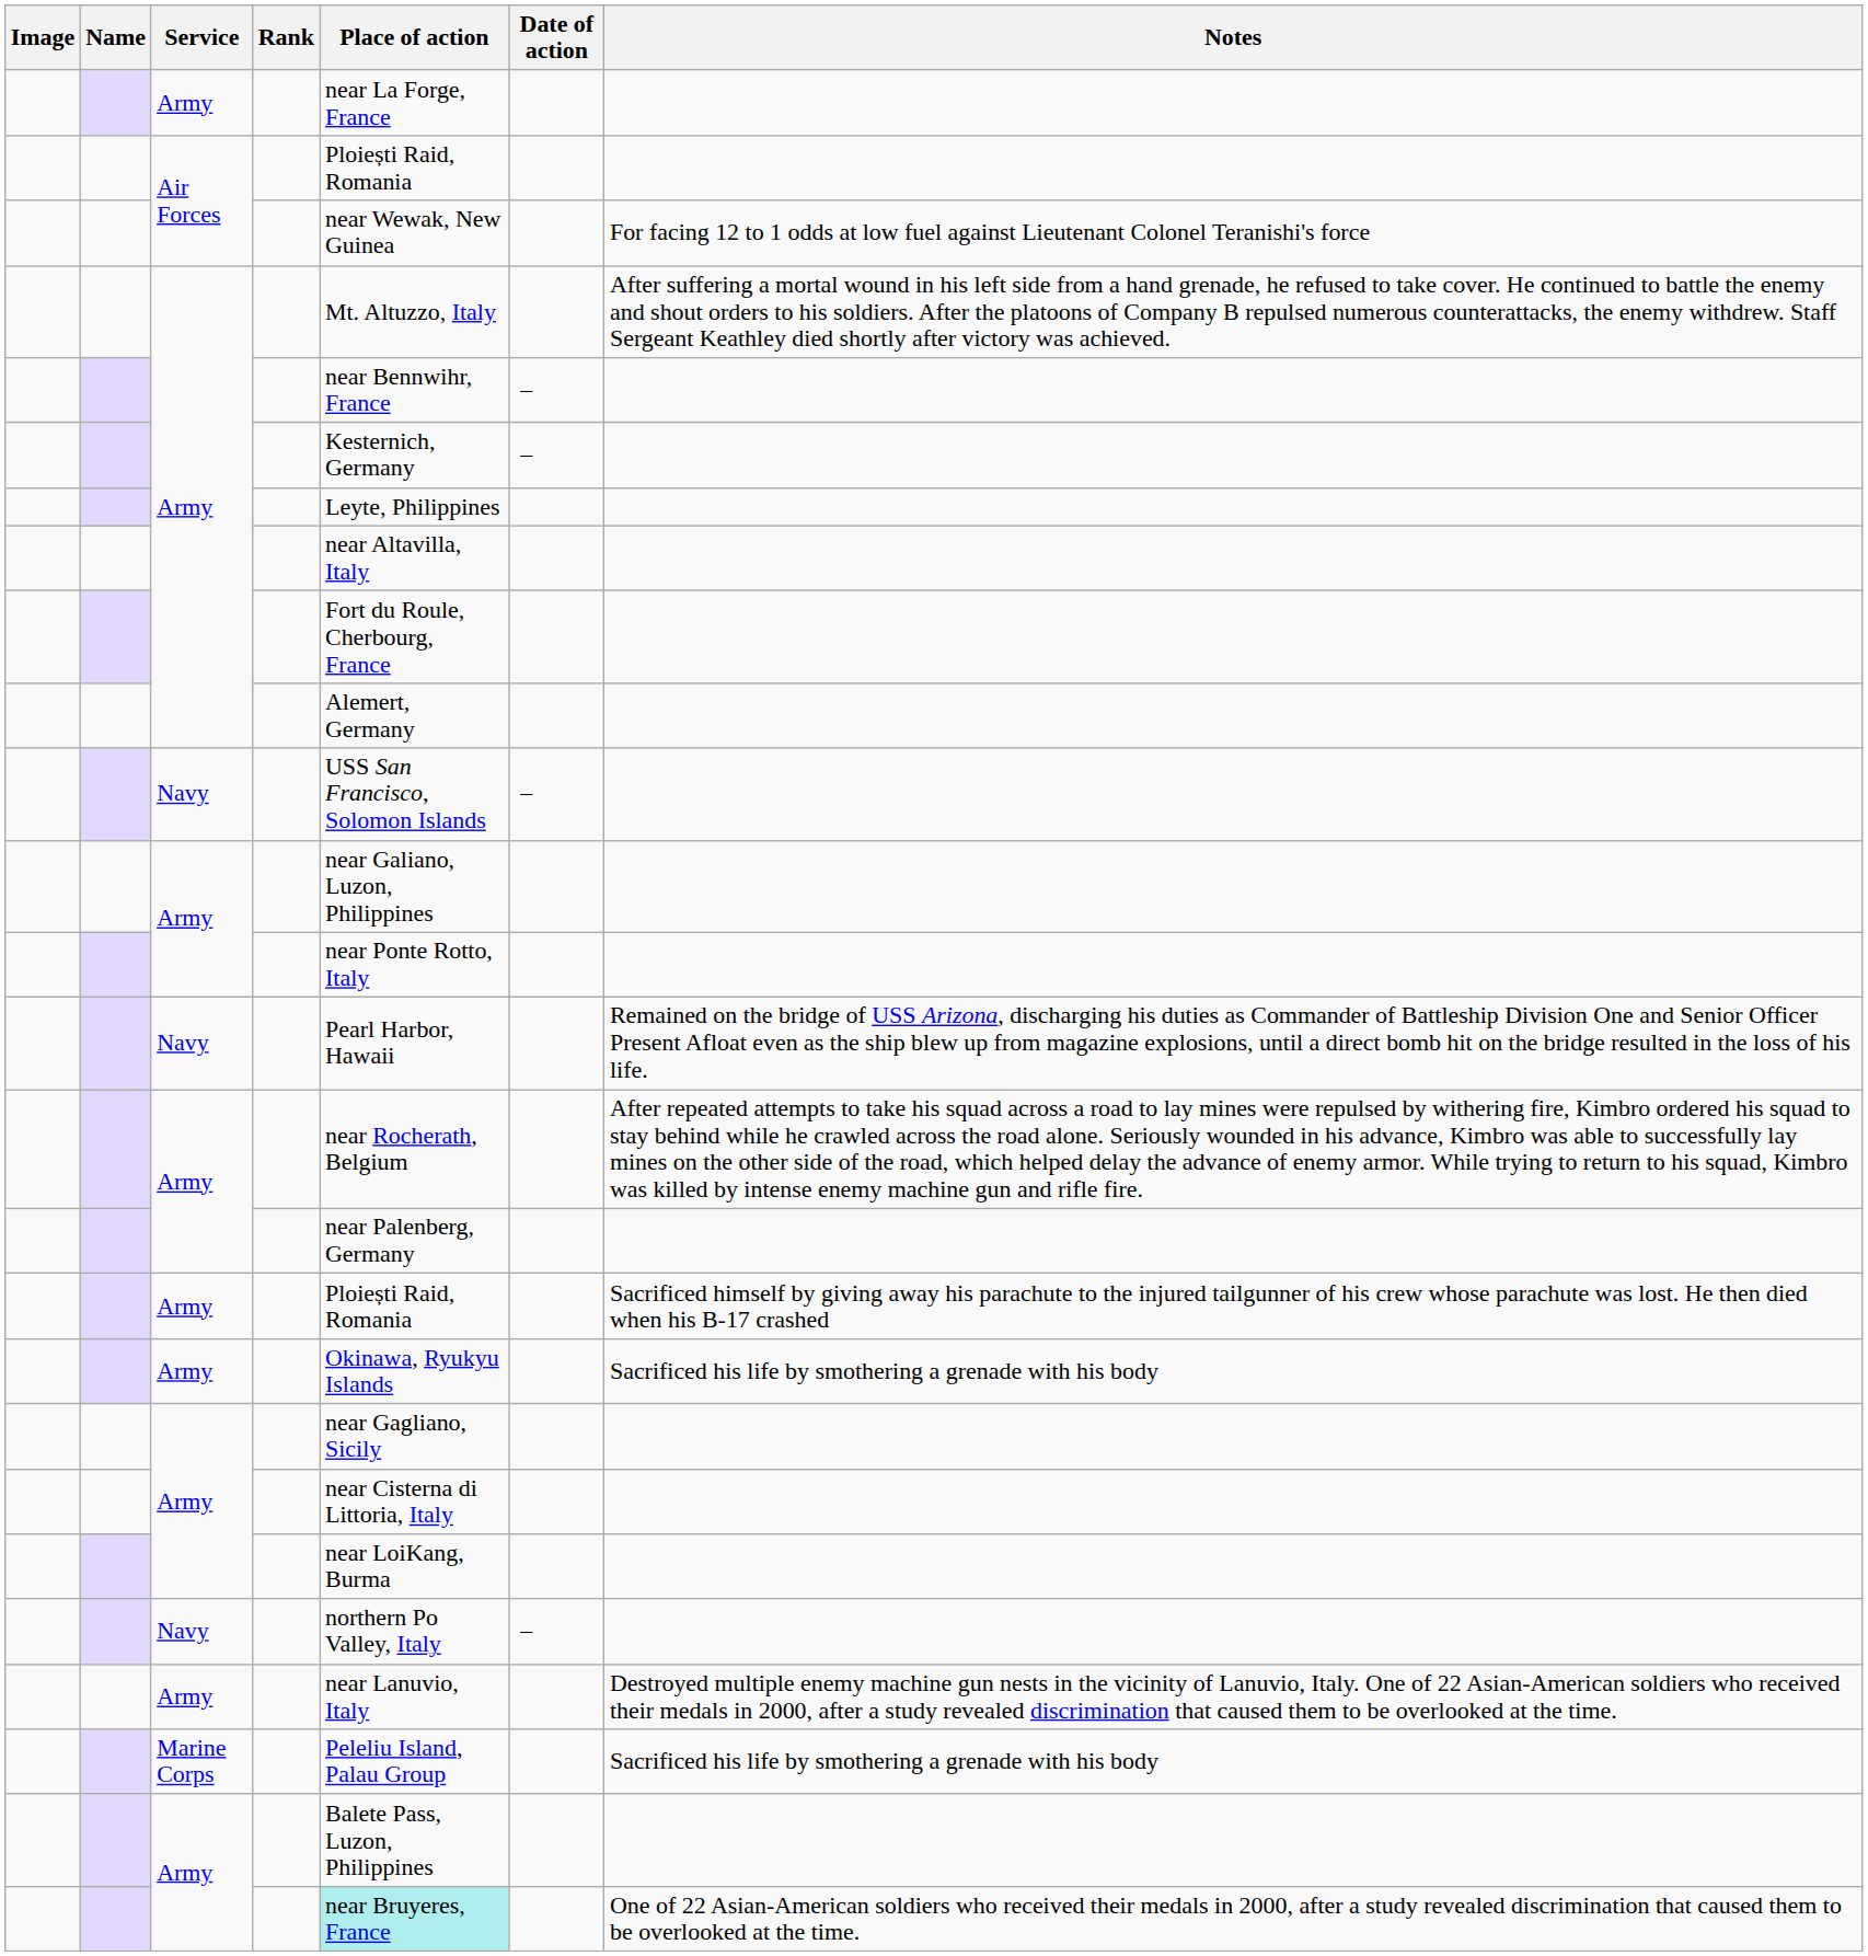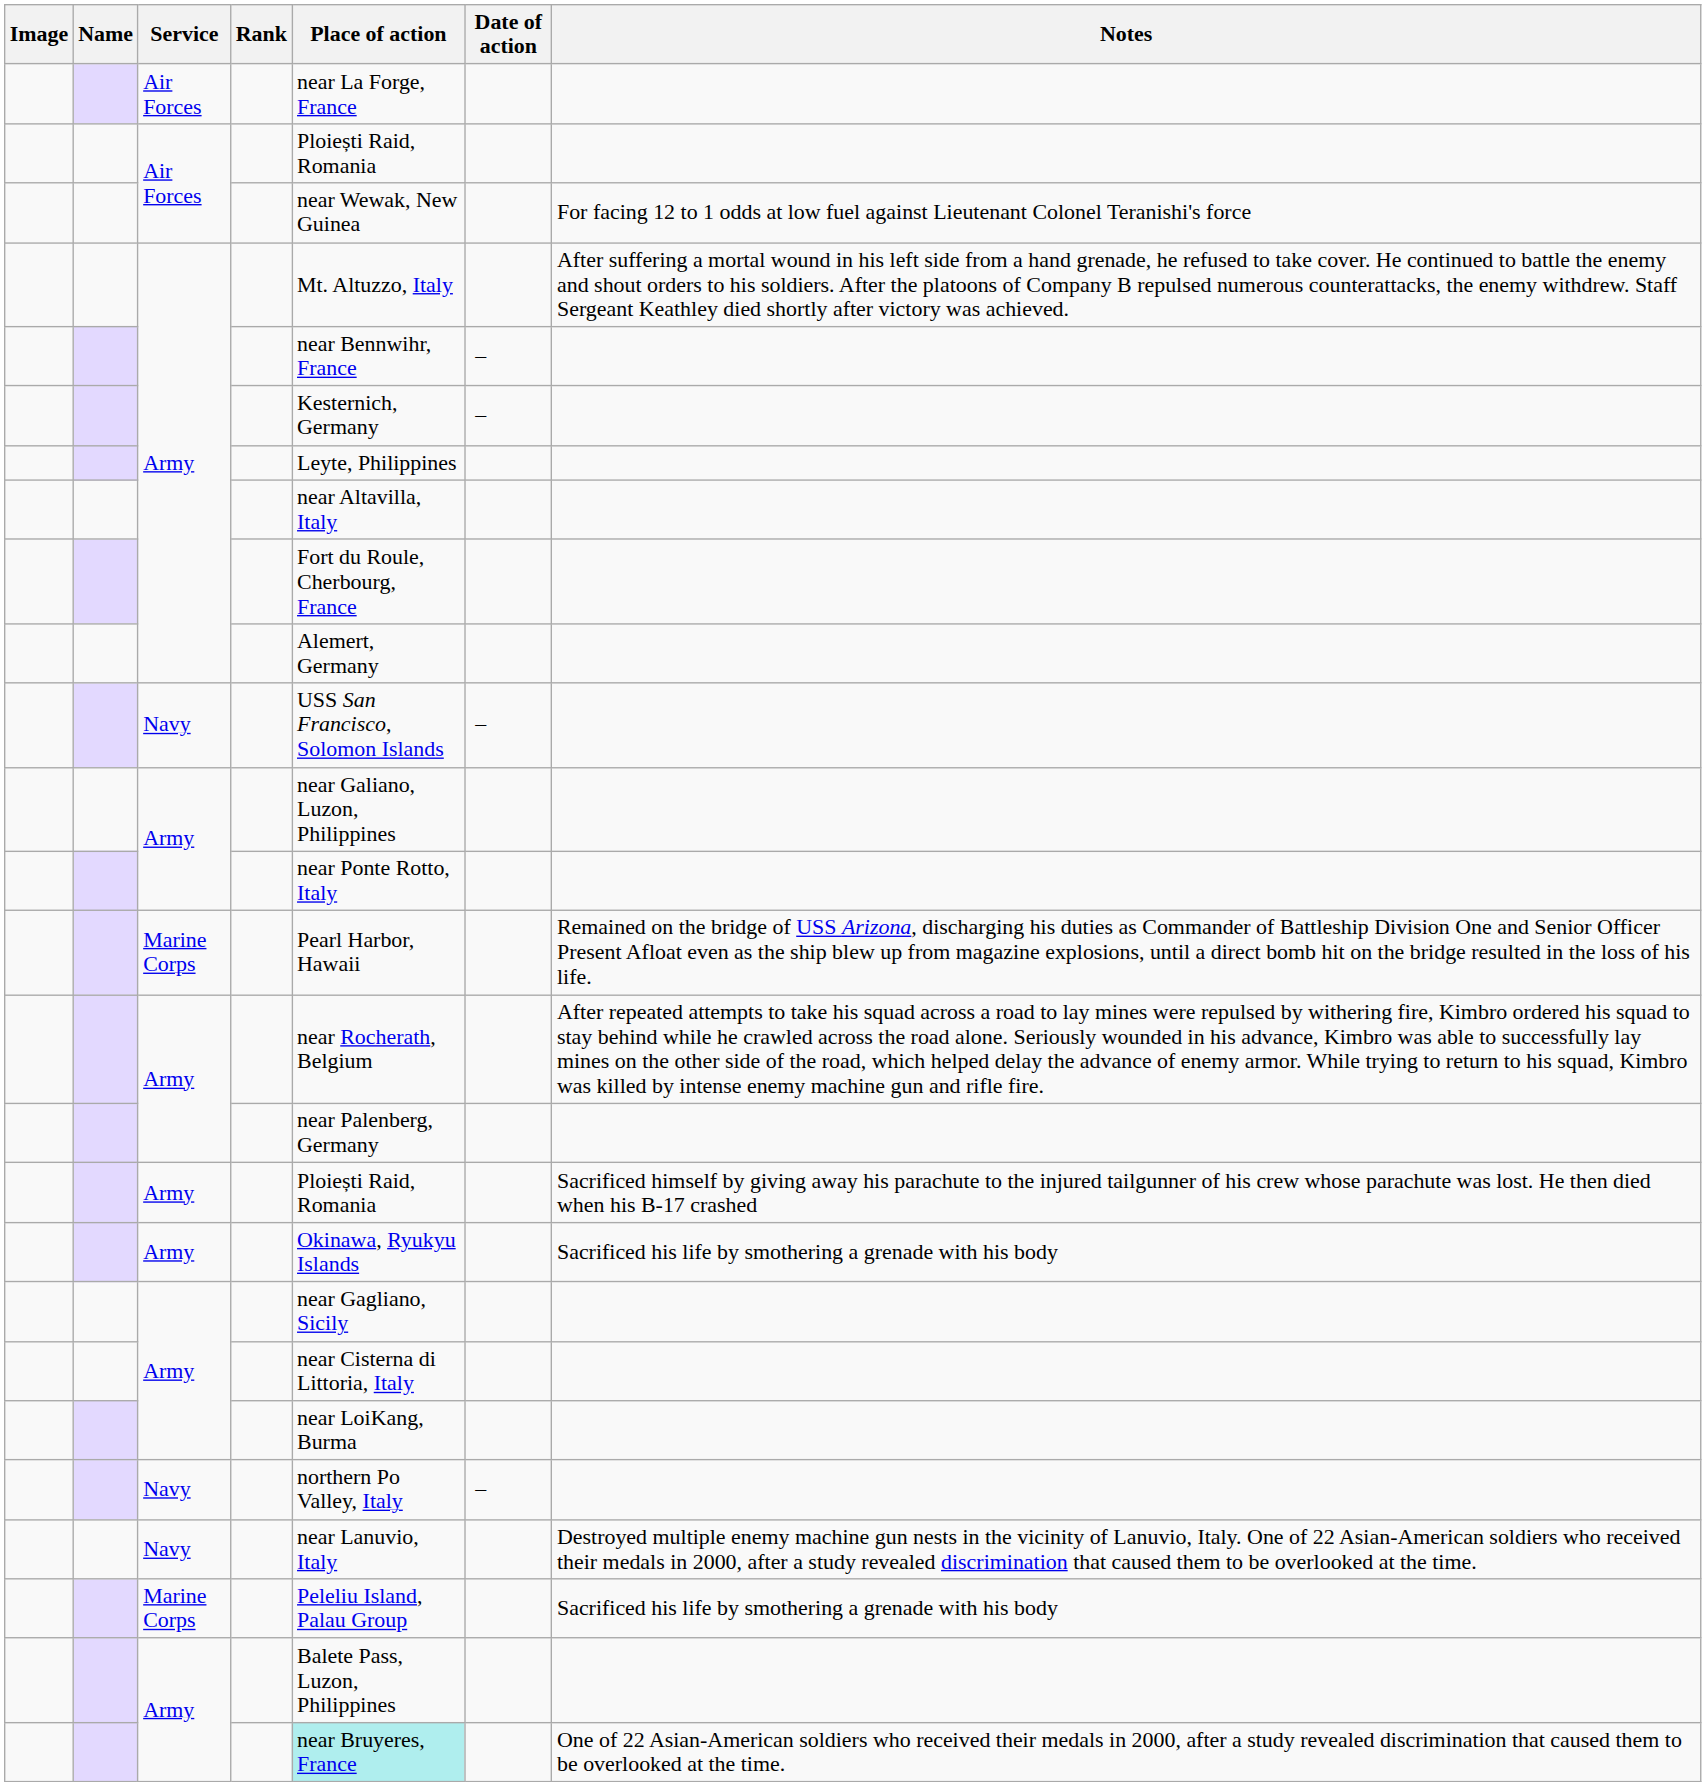row 2 | Service: Army -> Air Forces
row 15 | Service: Navy -> Marine Corps
row 24 | Service: Army -> Navy
